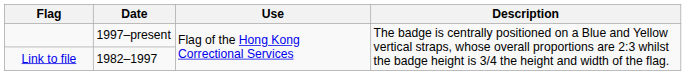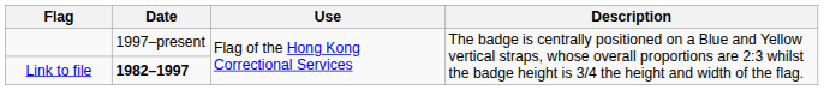Link to file | Date: normal -> bold
